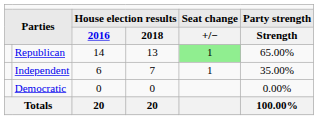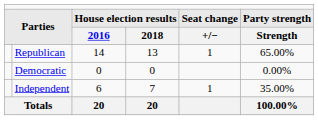Republican | column 5: lightgreen background -> no background
rows swapped: Independent <-> Democratic
